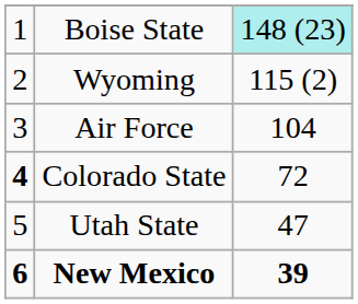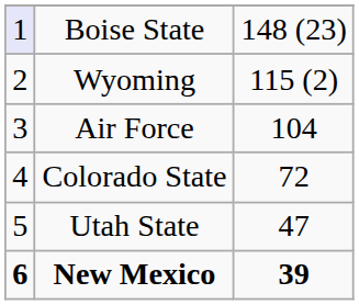Boise State | column 1: no background -> lavender background
Boise State | column 3: paleturquoise background -> no background
Colorado State | column 1: bold -> normal
